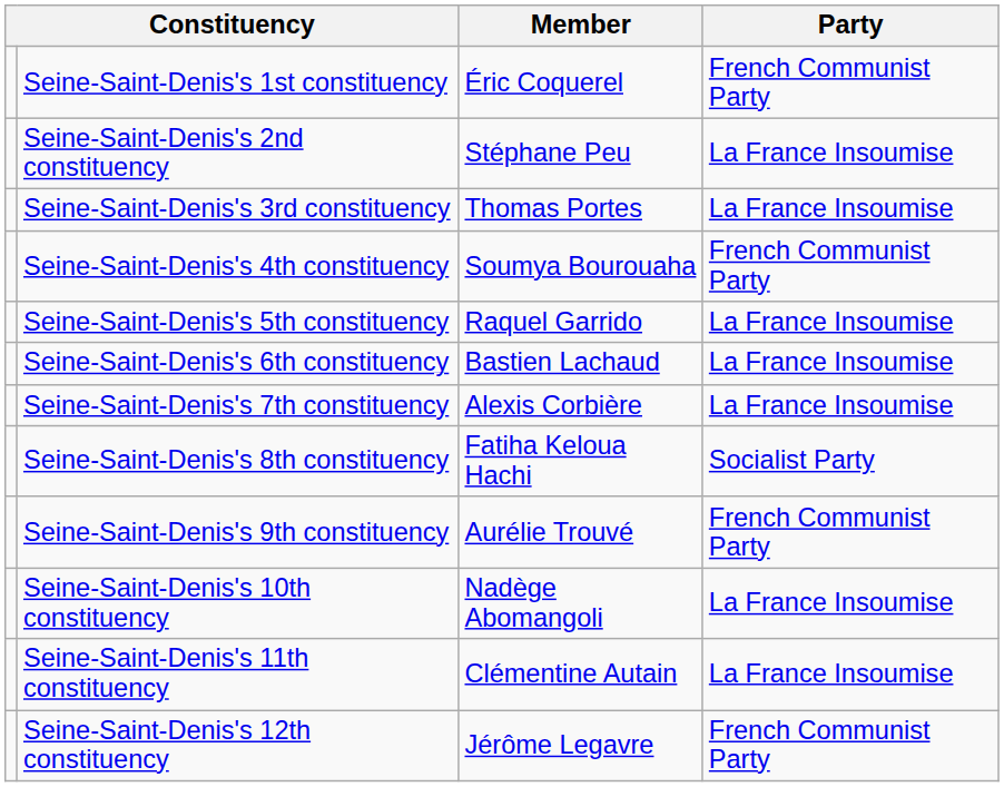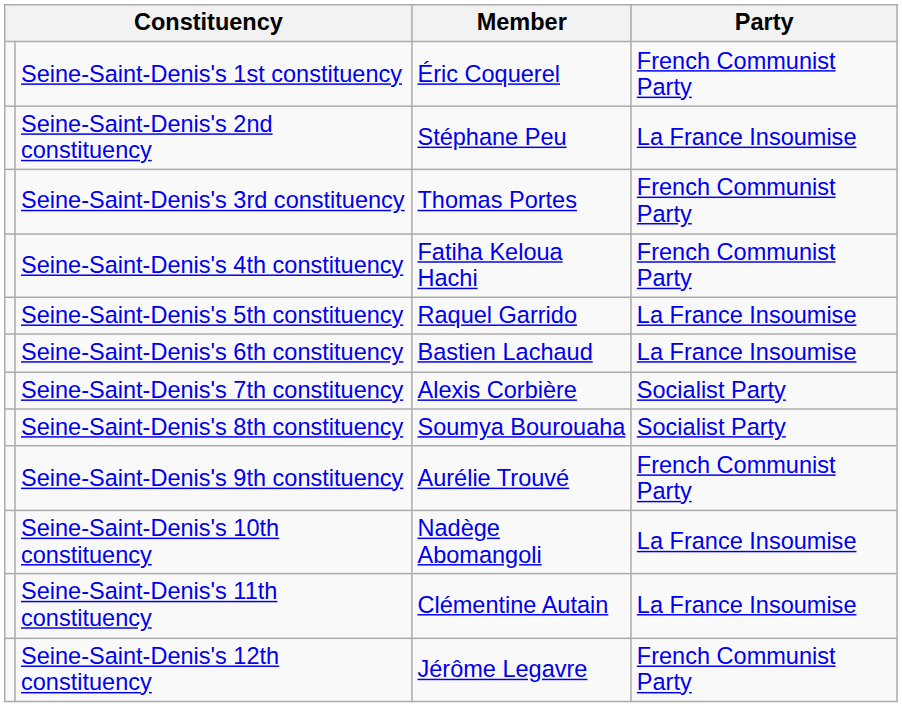Seine-Saint-Denis's 3rd constituency | Party: La France Insoumise -> French Communist Party
Seine-Saint-Denis's 4th constituency | Member: Soumya Bourouaha -> Fatiha Keloua Hachi
Seine-Saint-Denis's 7th constituency | Party: La France Insoumise -> Socialist Party
Seine-Saint-Denis's 8th constituency | Member: Fatiha Keloua Hachi -> Soumya Bourouaha
